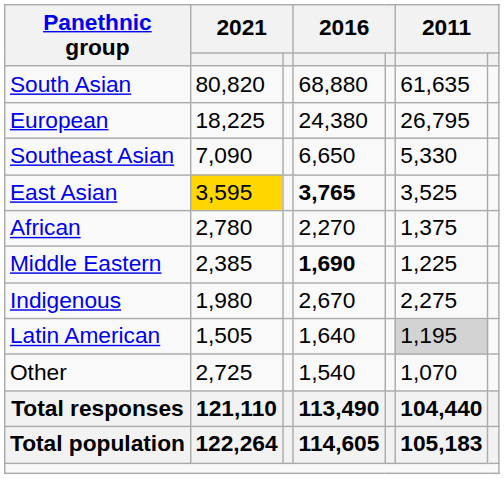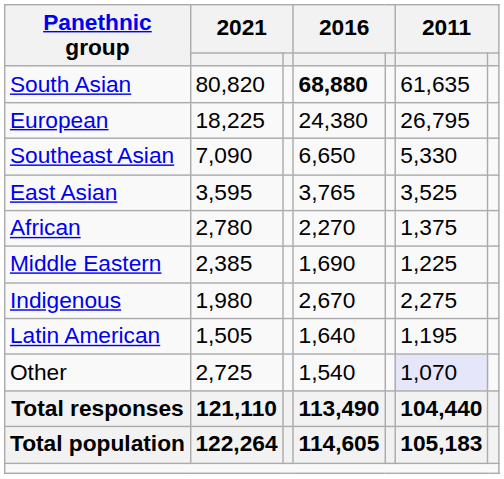South Asian | column 4: normal -> bold
East Asian | column 2: gold background -> no background
East Asian | column 4: bold -> normal
Middle Eastern | column 4: bold -> normal
Latin American | column 6: lightgrey background -> no background
Other | column 6: no background -> lavender background
